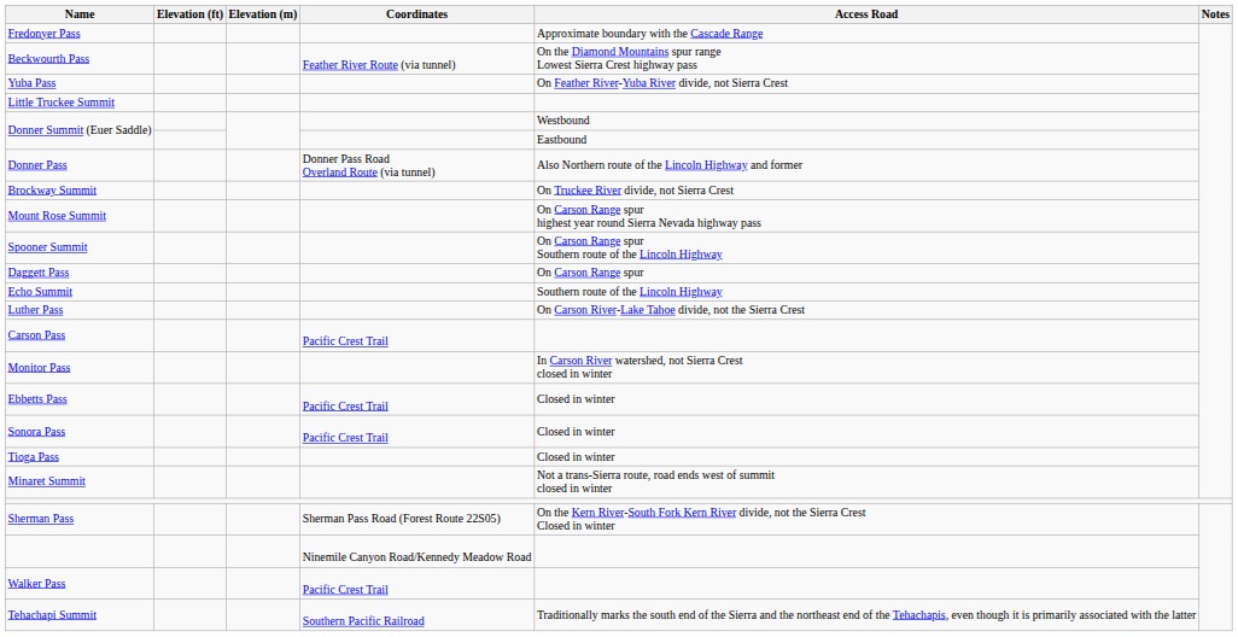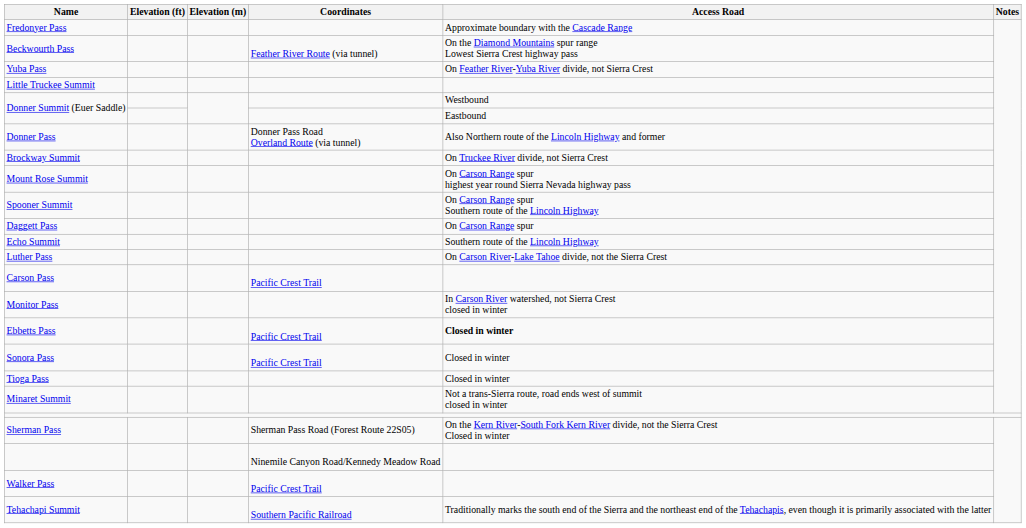Ebbetts Pass | Access Road: normal -> bold
